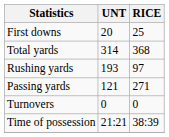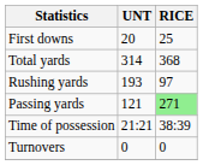Passing yards | RICE: no background -> lightgreen background
rows swapped: Turnovers <-> Time of possession
